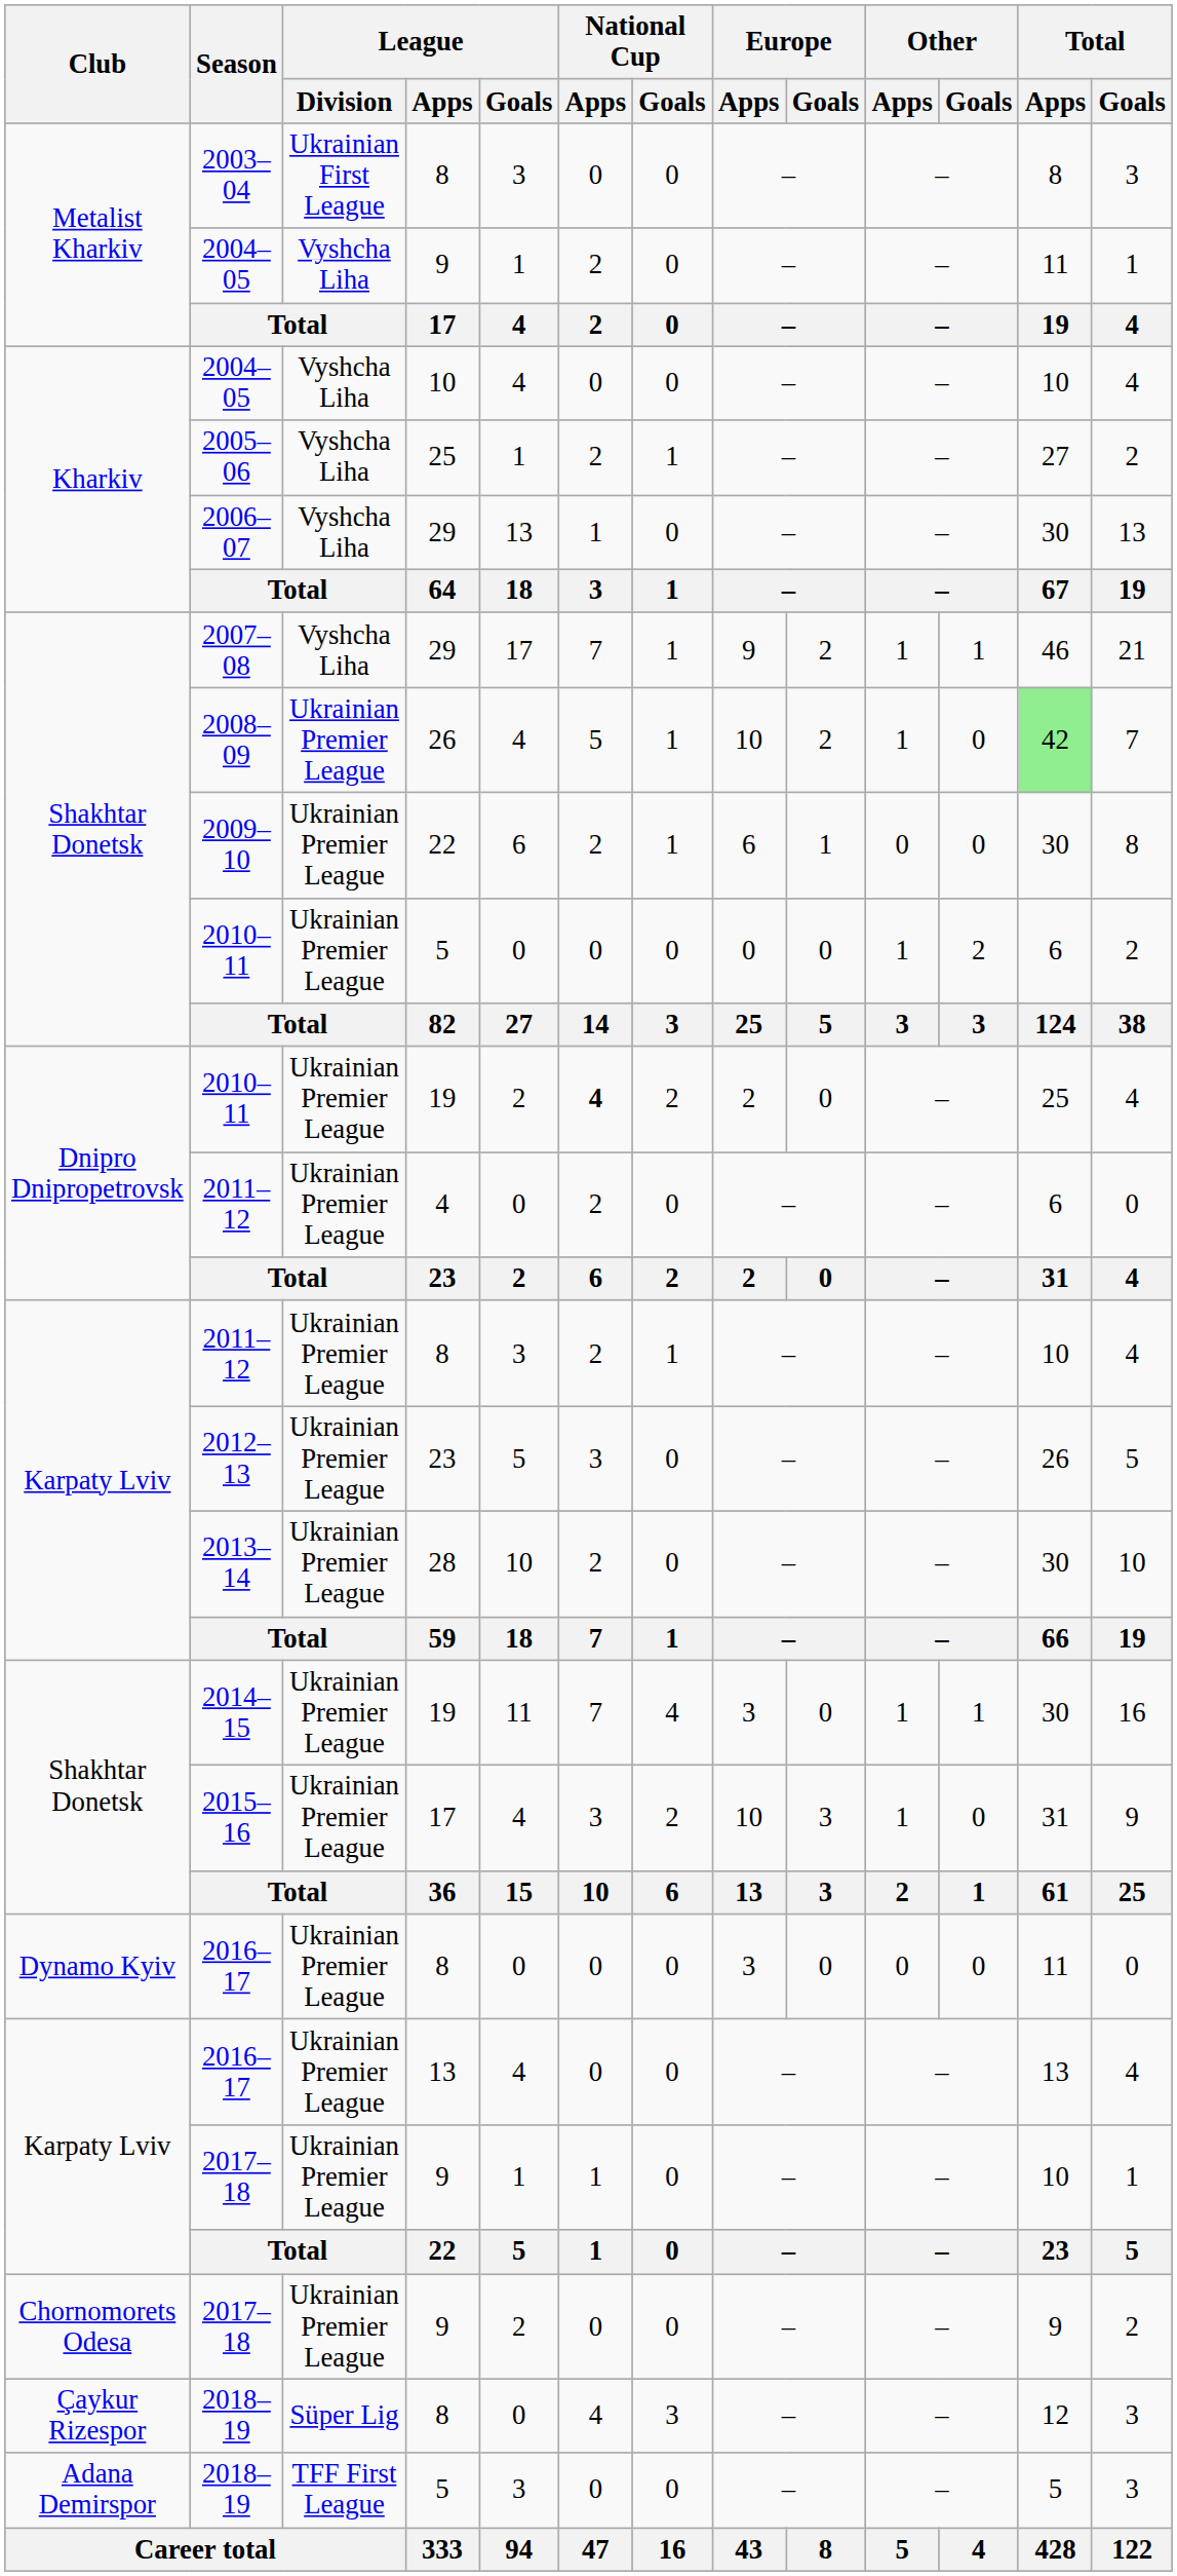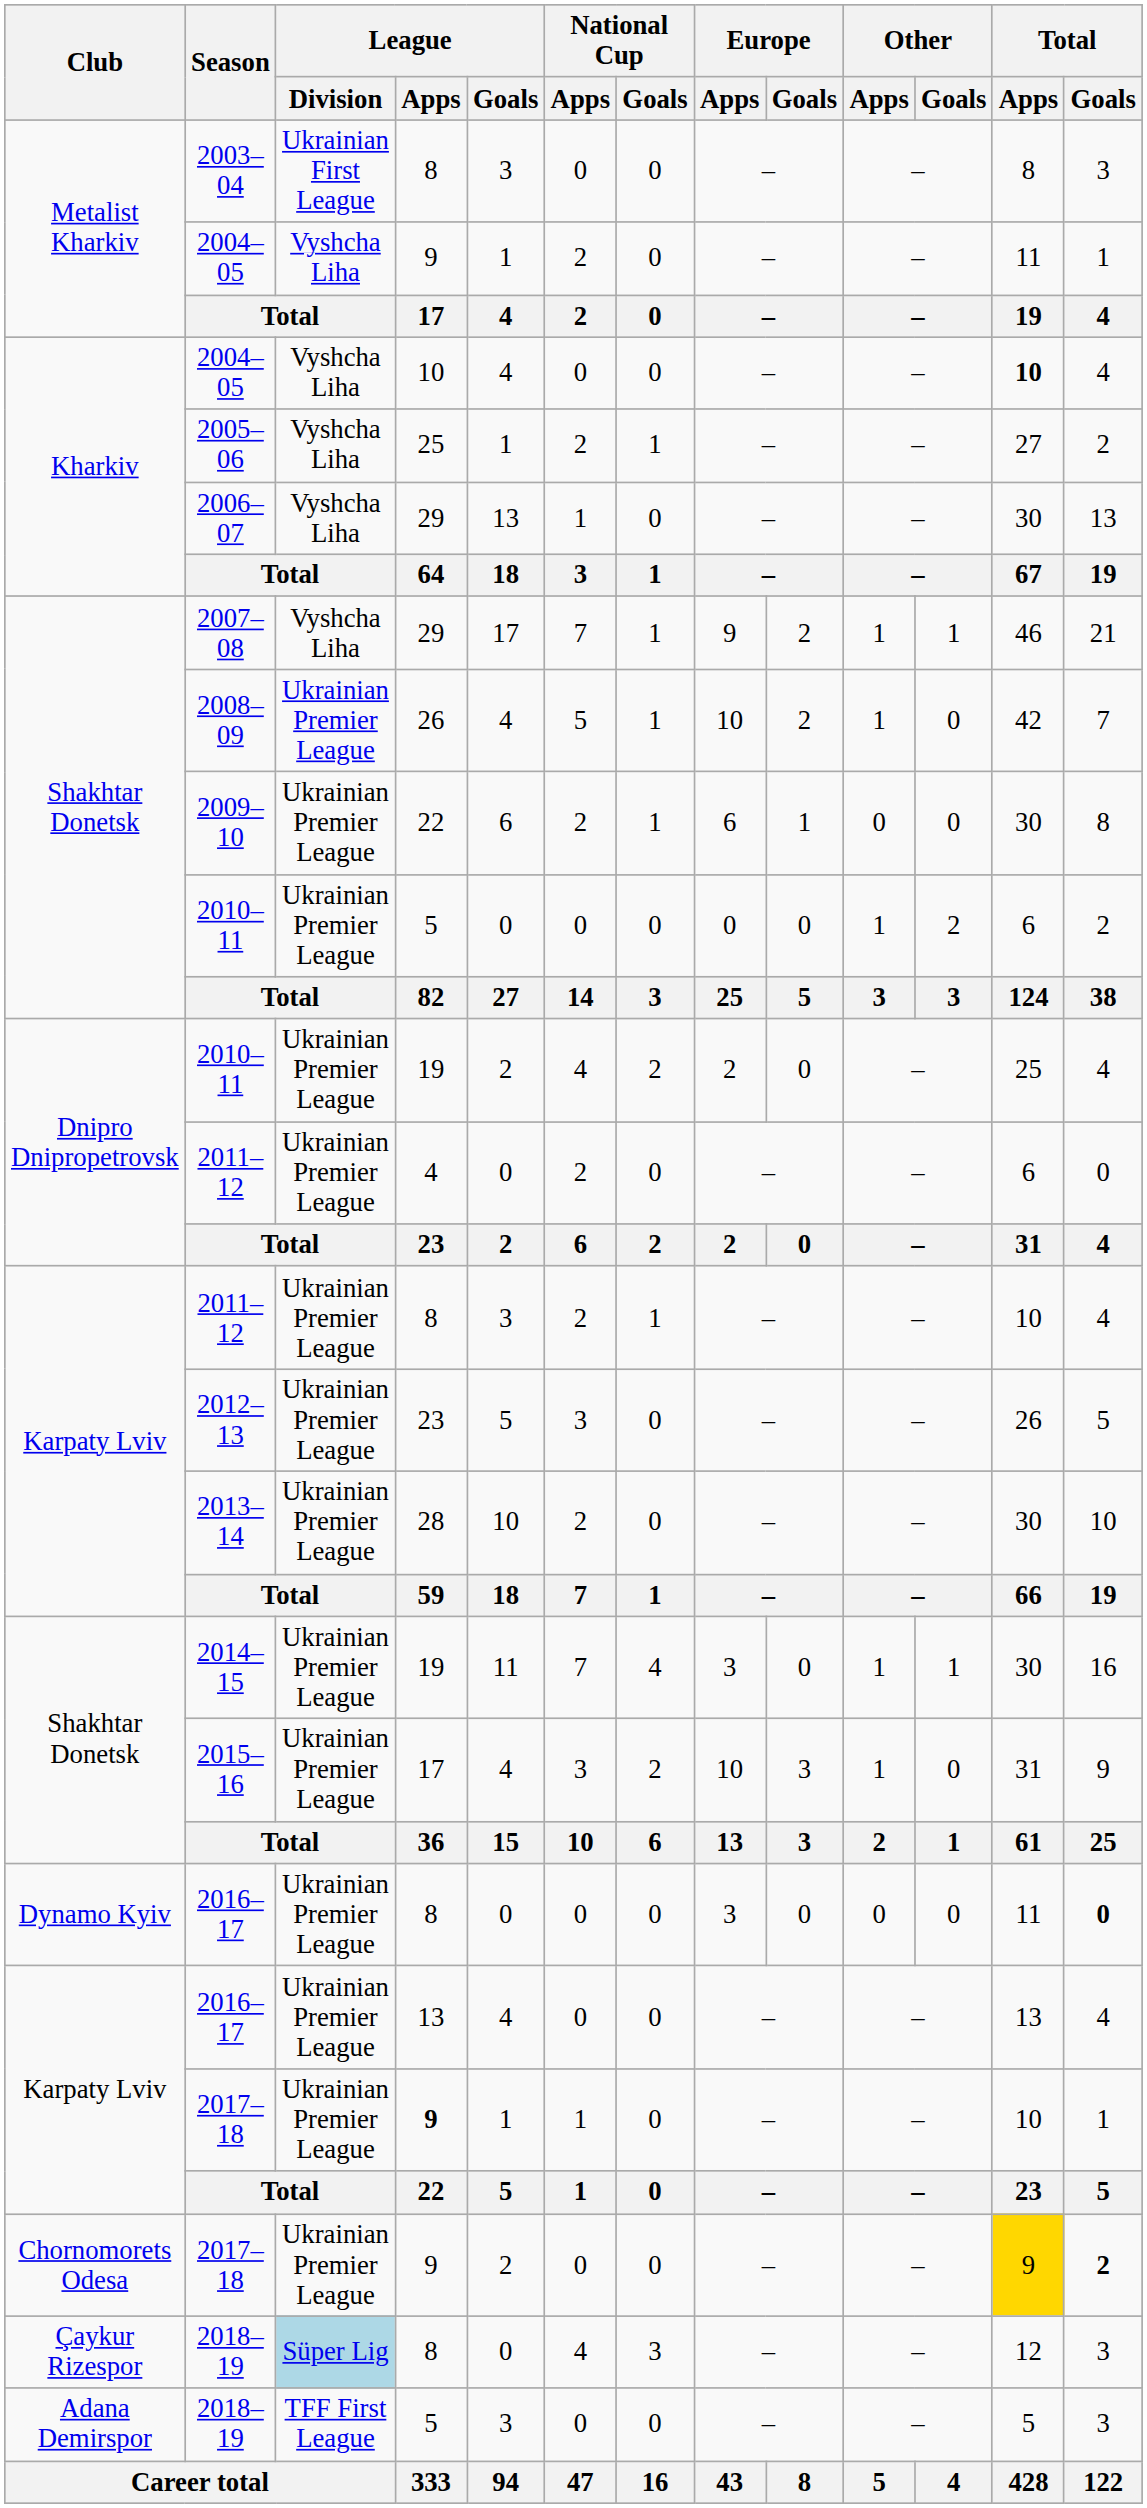Kharkiv / 2004–05 | Total / Apps: normal -> bold
2008–09 | Total / Apps: lightgreen background -> no background
Dnipro Dnipropetrovsk / 2010–11 | National Cup / Apps: bold -> normal
Dynamo Kyiv / 2016–17 | Total / Goals: normal -> bold
Karpaty Lviv / 2017–18 | League / Apps: normal -> bold
Chornomorets Odesa / 2017–18 | Total / Apps: no background -> gold background
Chornomorets Odesa / 2017–18 | Total / Goals: normal -> bold
Çaykur Rizespor / 2018–19 | League / Division: no background -> lightblue background
